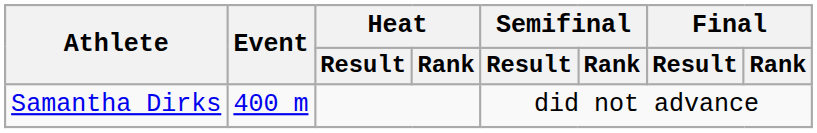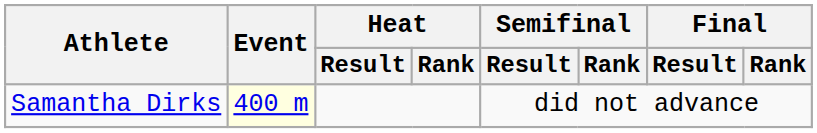Samantha Dirks | Event: no background -> lightyellow background
